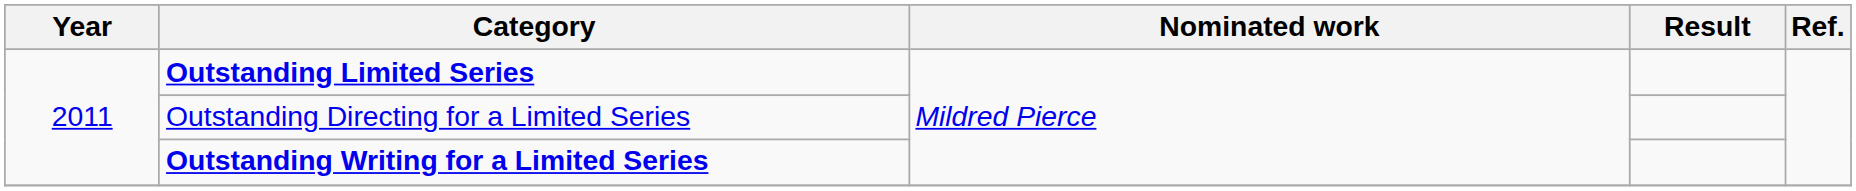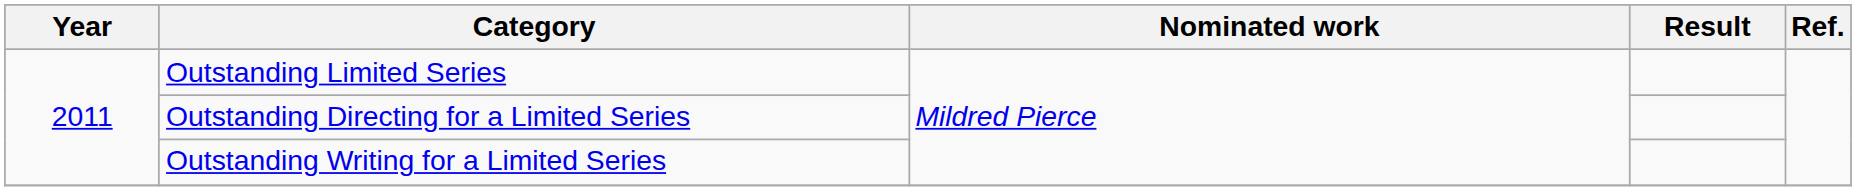Outstanding Limited Series | Category: bold -> normal
Outstanding Writing for a Limited Series | Category: bold -> normal
